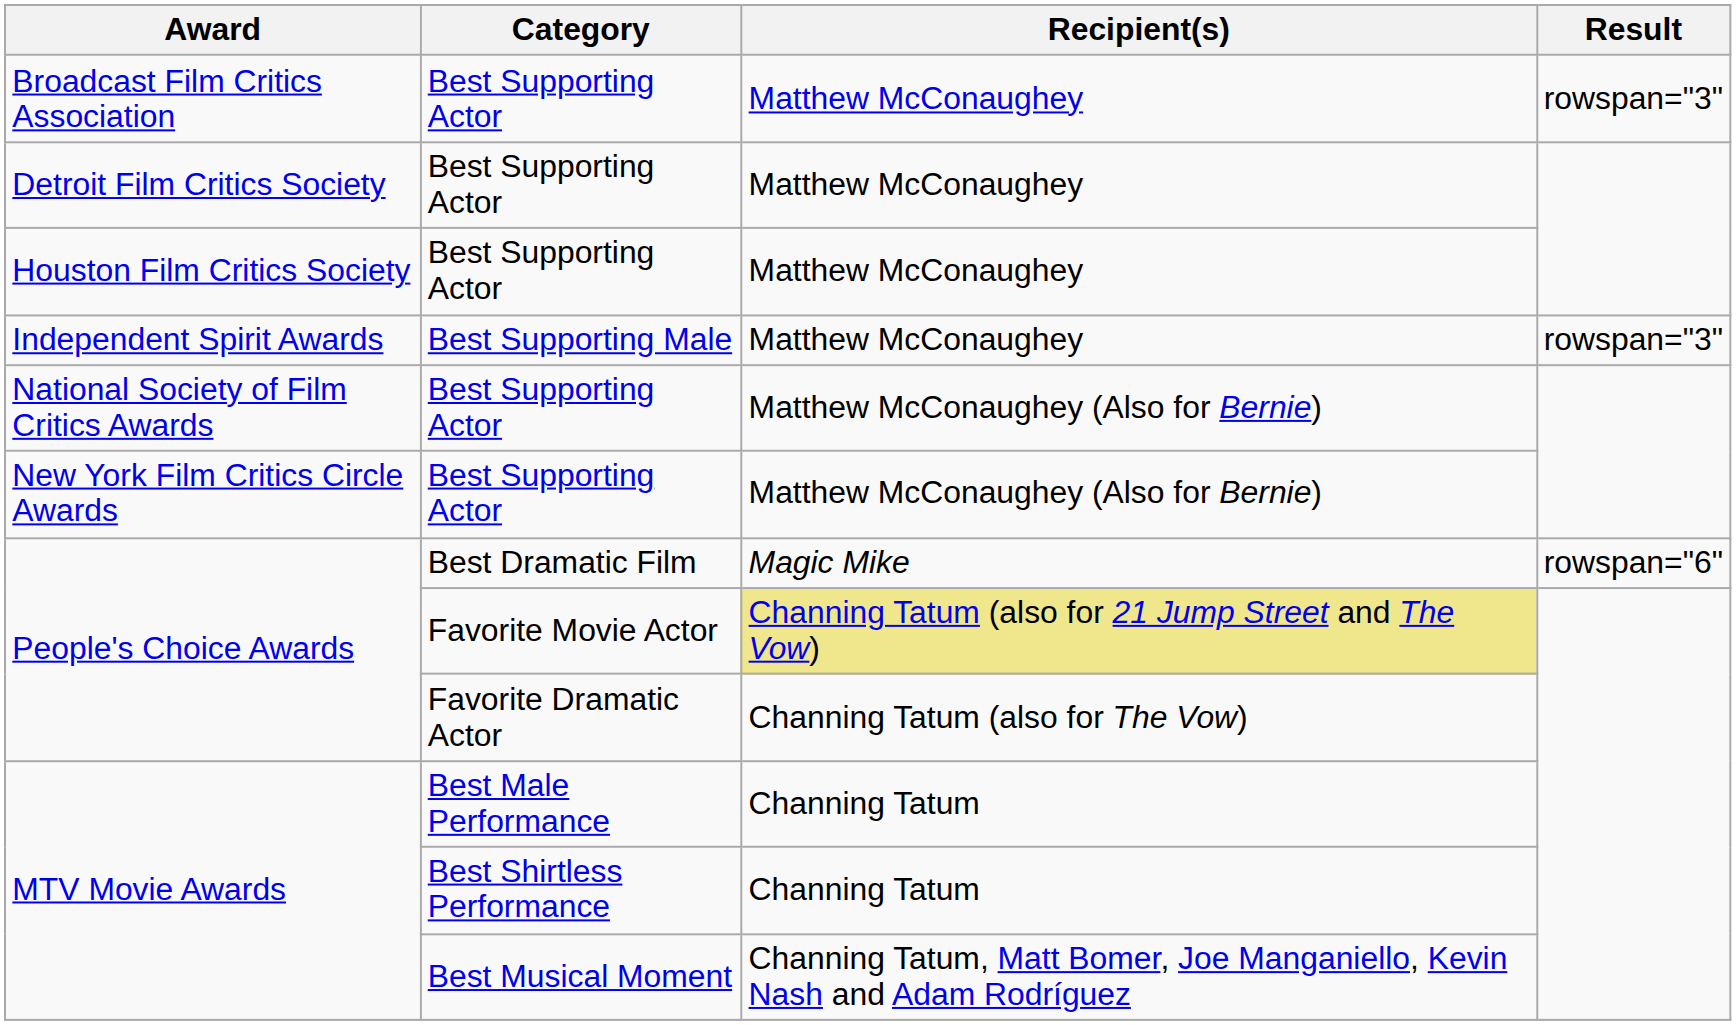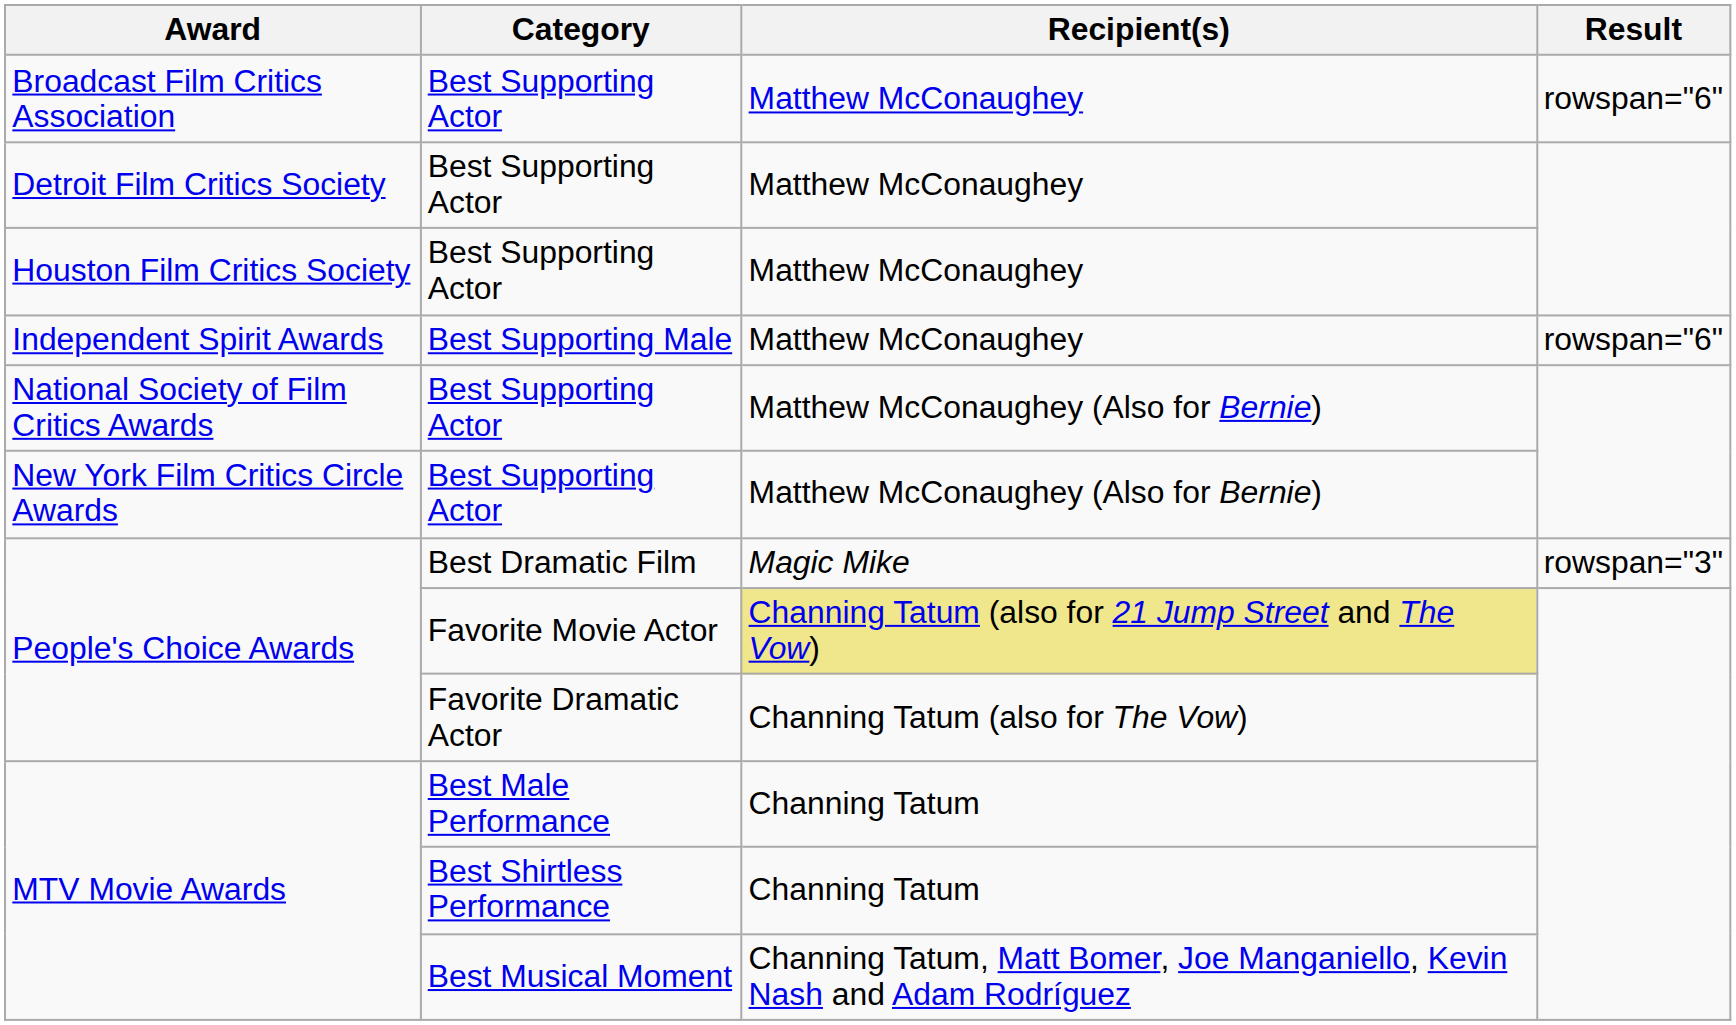Broadcast Film Critics Association | Result: rowspan="3" -> rowspan="6"
Independent Spirit Awards | Result: rowspan="3" -> rowspan="6"
People's Choice Awards / Best Dramatic Film | Result: rowspan="6" -> rowspan="3"
